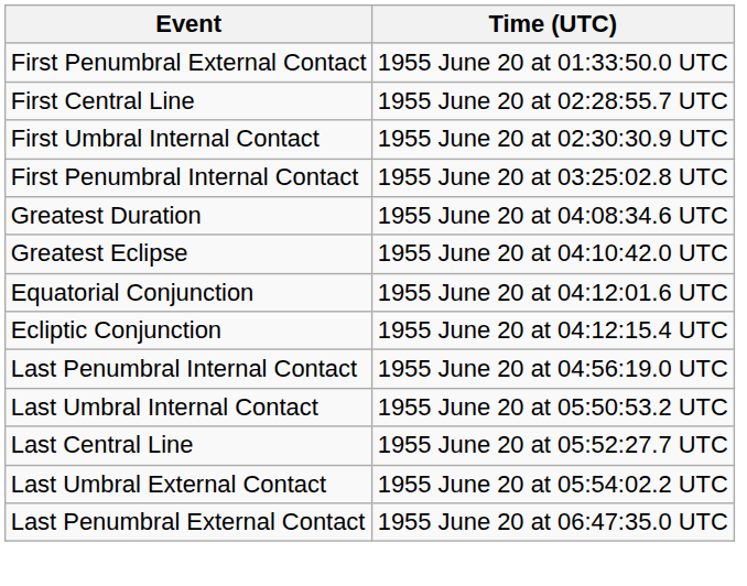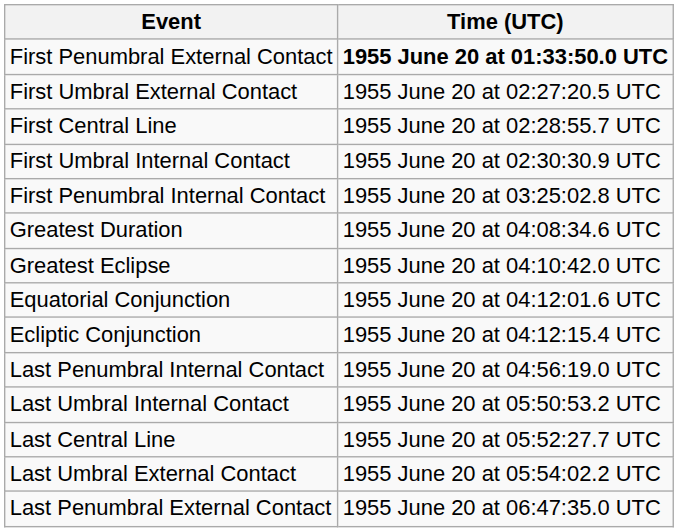First Penumbral External Contact | Time (UTC): normal -> bold
+ row: First Umbral External Contact | 1955 June 20 at 02:27:20.5 UTC
